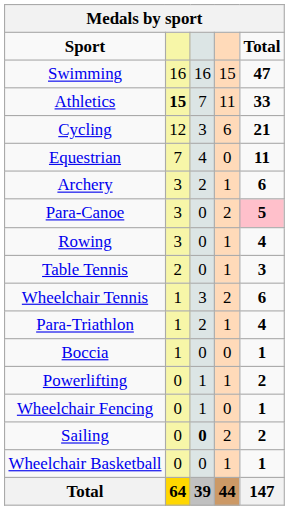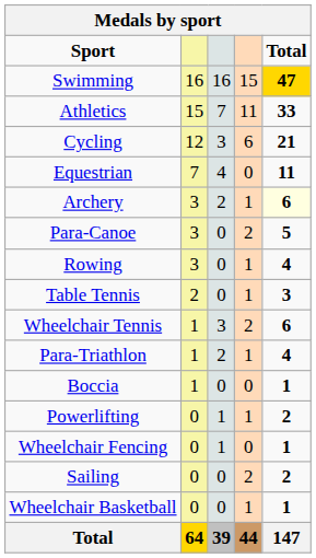Swimming | Total: no background -> gold background
Athletics | column 2: bold -> normal
Archery | Total: no background -> lightyellow background
Para-Canoe | Total: pink background -> no background
Sailing | column 3: bold -> normal
